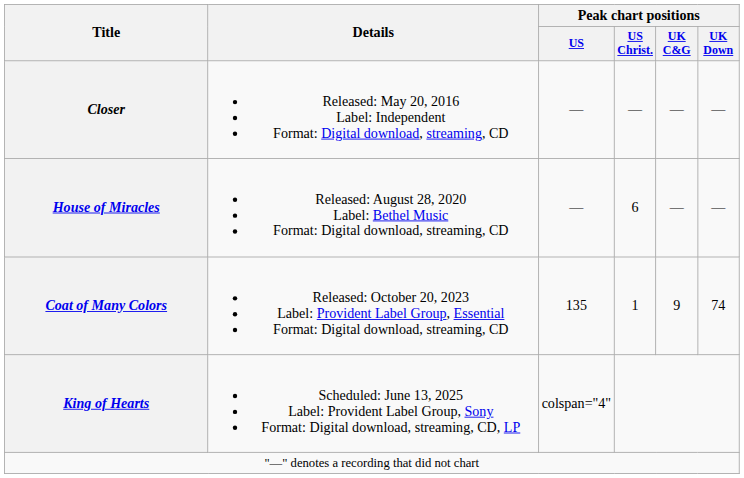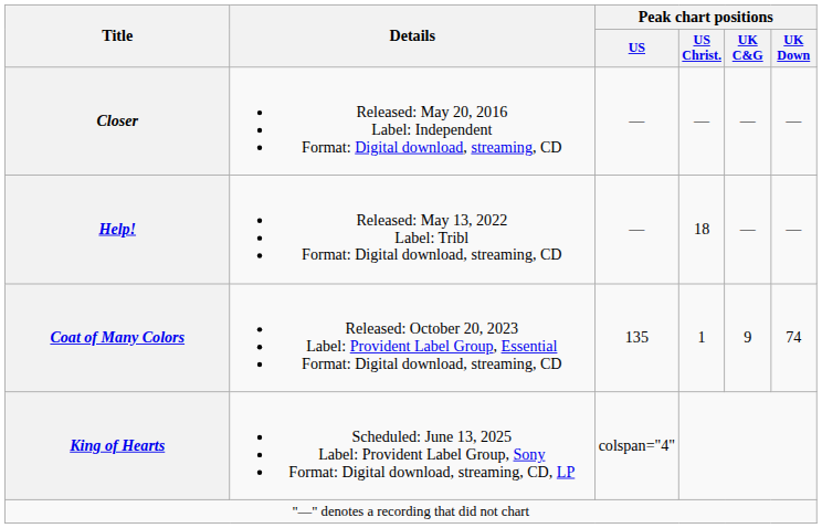- row: House of Miracles | Released: August 28, 2020 Label: Bethel Music Format: Digital download, streaming, CD | — | 6 | — | —
+ row: Help! | Released: May 13, 2022 Label: Tribl Format: Digital download, streaming, CD | — | 18 | — | —
